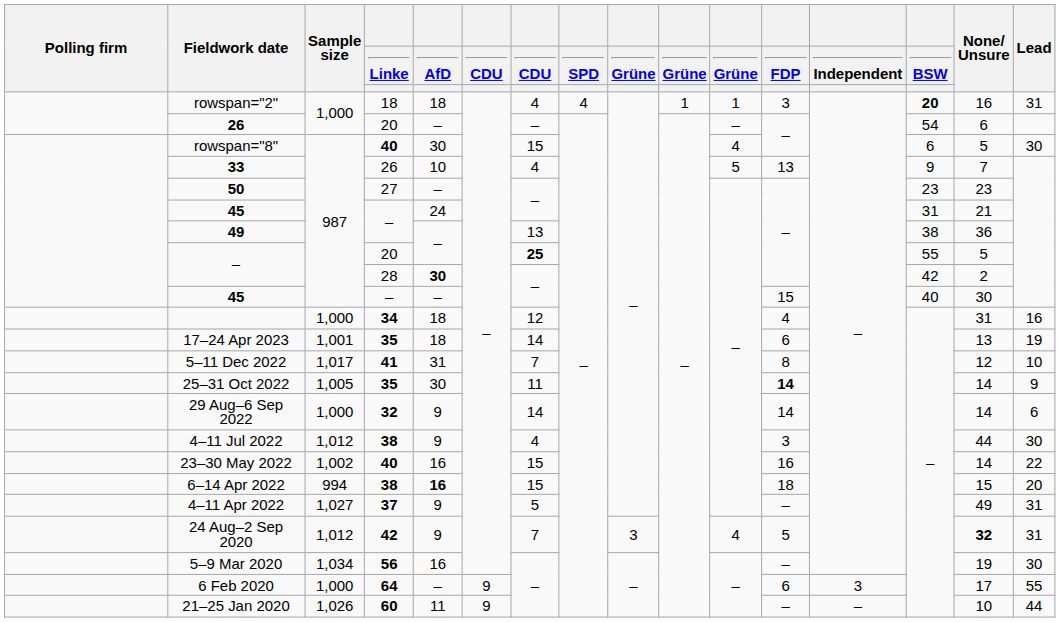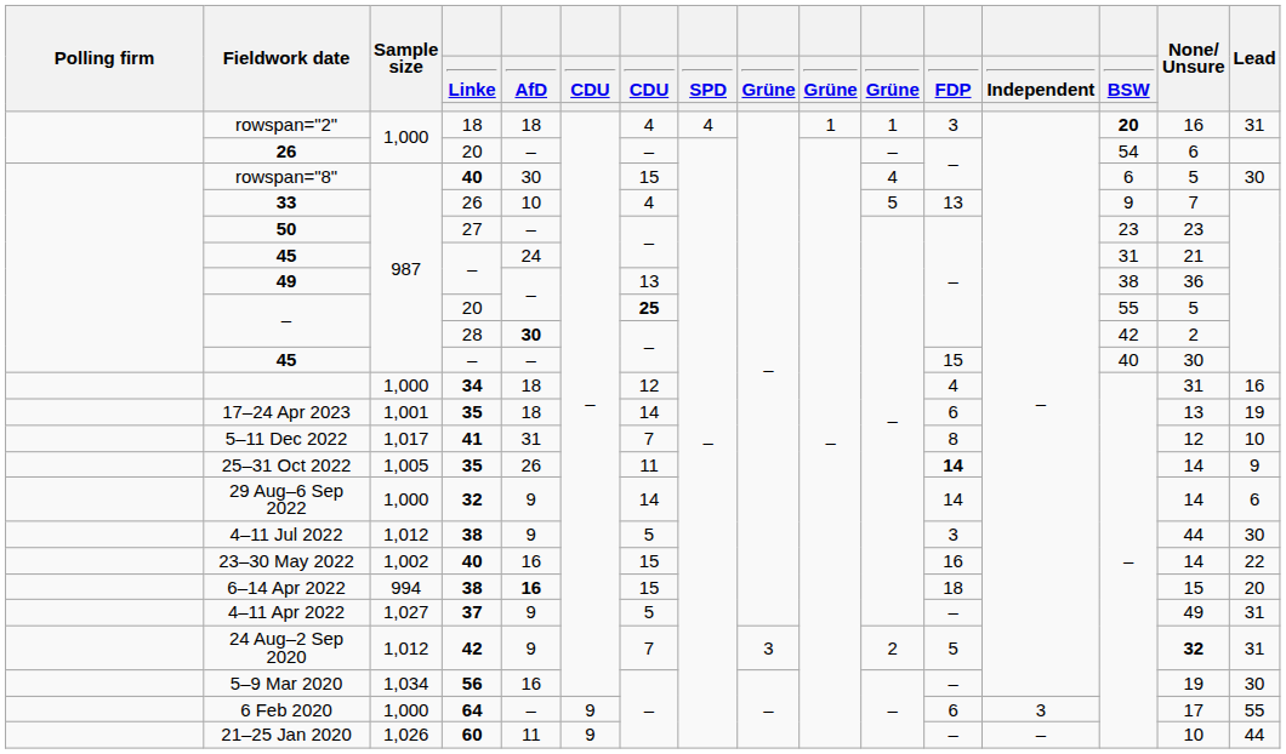25–31 Oct 2022 | AfD: 30 -> 26
4–11 Jul 2022 | column 7: 4 -> 5
24 Aug–2 Sep 2020 | column 11: 4 -> 2
